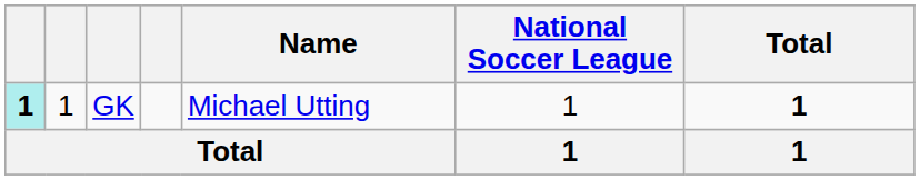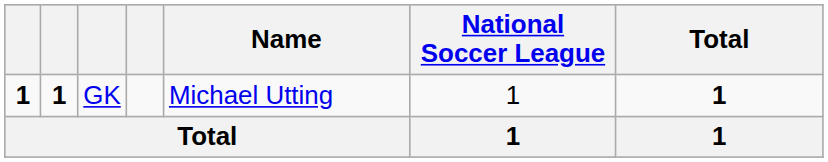GK | column 1: paleturquoise background -> no background
GK | column 2: normal -> bold
